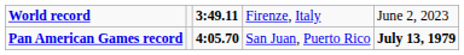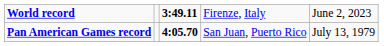Pan American Games record | column 5: bold -> normal
